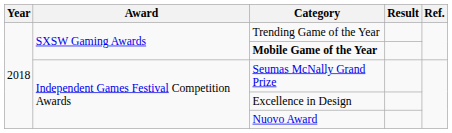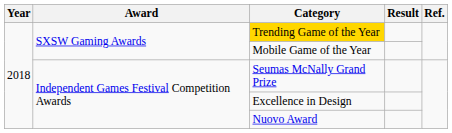Trending Game of the Year | Category: no background -> gold background
Mobile Game of the Year | Category: bold -> normal
